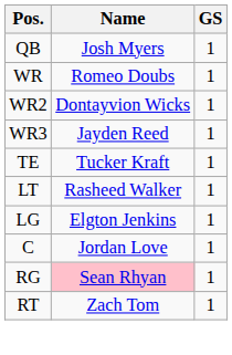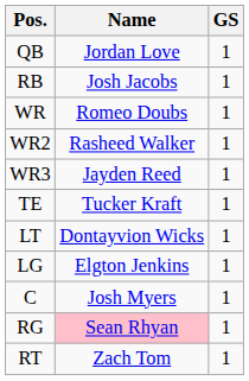QB | Name: Josh Myers -> Jordan Love
+ row: RB | Josh Jacobs | 1
WR2 | Name: Dontayvion Wicks -> Rasheed Walker
LT | Name: Rasheed Walker -> Dontayvion Wicks
C | Name: Jordan Love -> Josh Myers
